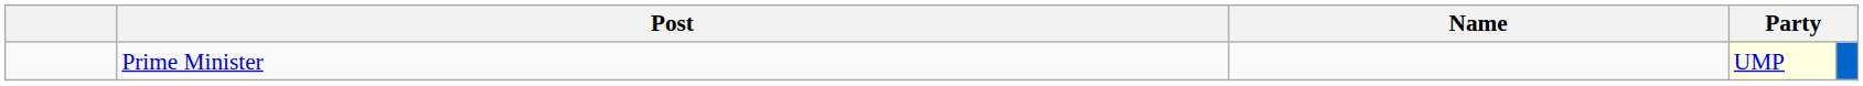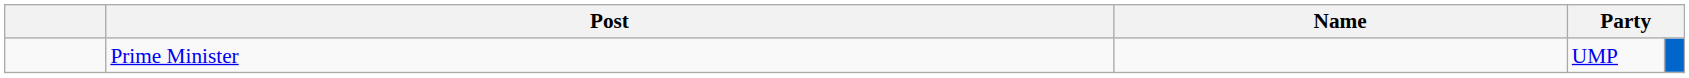Prime Minister | column 4: lightyellow background -> no background
